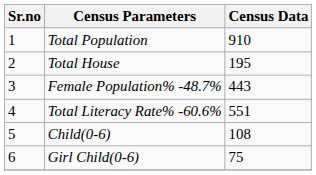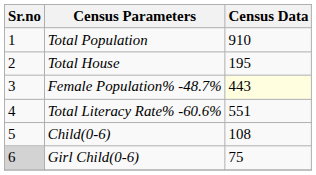Female Population% -48.7% | Census Data: no background -> lightyellow background
Girl Child(0-6) | Sr.no: no background -> lightgrey background
